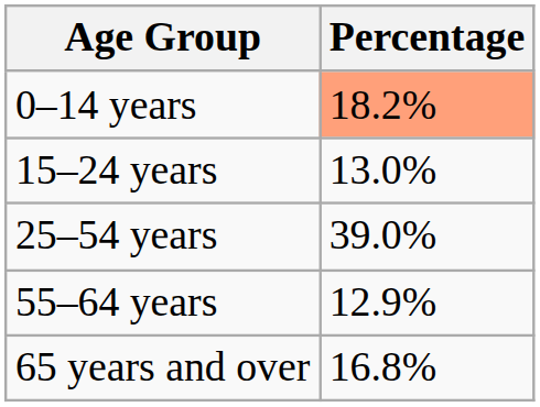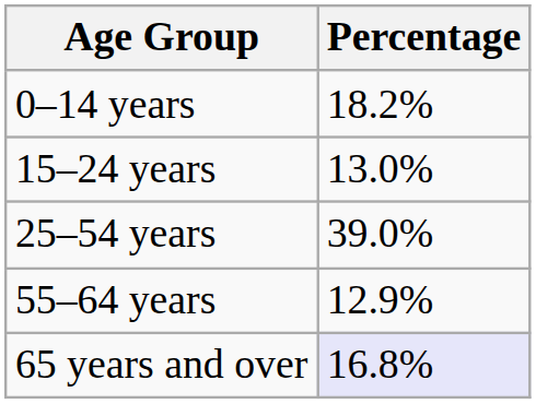0–14 years | Percentage: lightsalmon background -> no background
65 years and over | Percentage: no background -> lavender background
